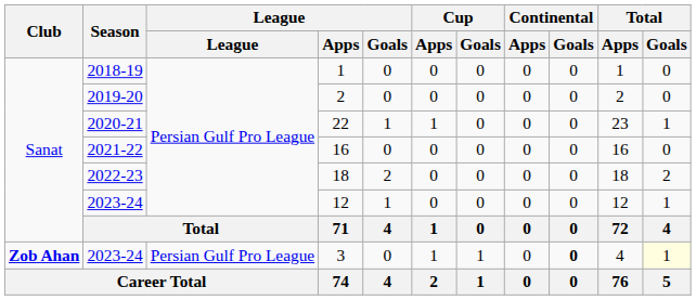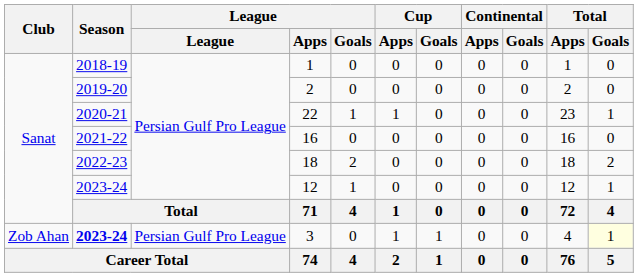3 | Club: bold -> normal
3 | Season: normal -> bold
3 | Continental / Goals: bold -> normal
